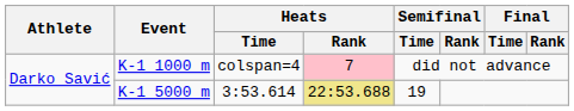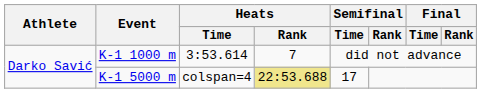K-1 1000 m | Heats / Time: colspan=4 -> 3:53.614
K-1 1000 m | Heats / Rank: pink background -> no background
K-1 5000 m | Heats / Time: 3:53.614 -> colspan=4
K-1 5000 m | Semifinal / Time: 19 -> 17
